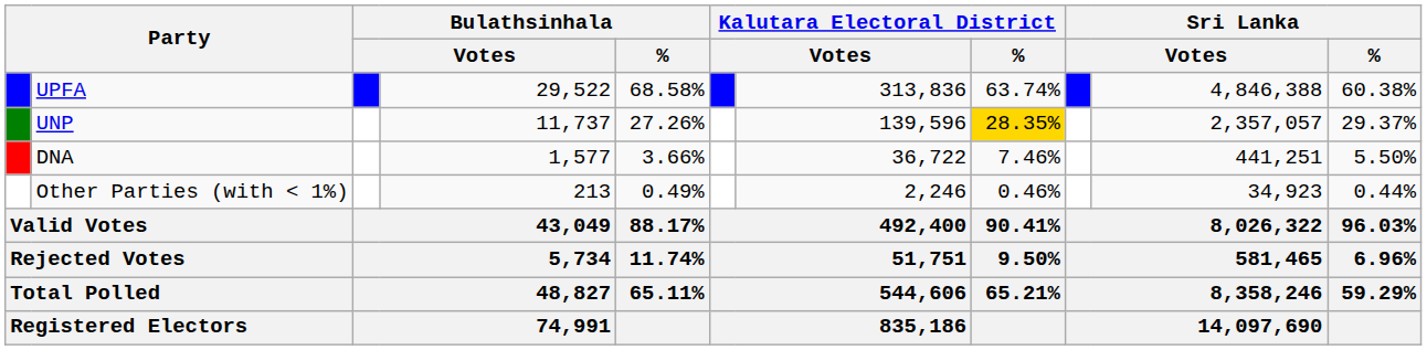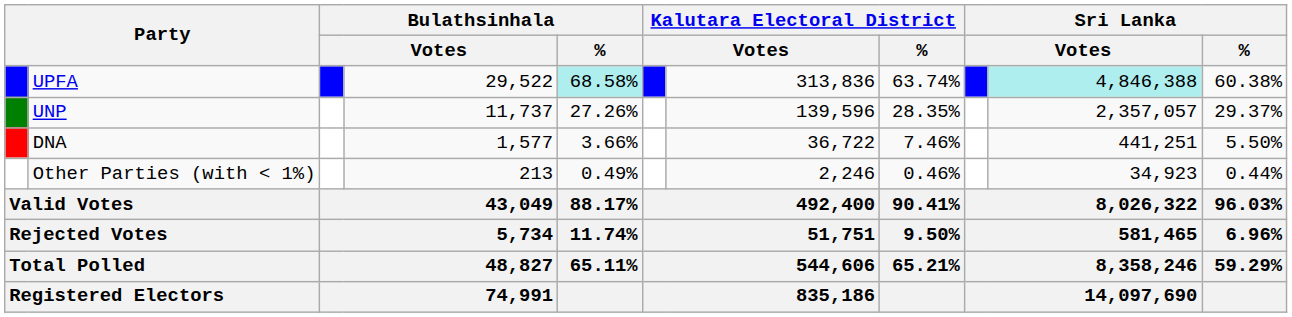UPFA | Bulathsinhala / %: no background -> paleturquoise background
UPFA | column 10: no background -> paleturquoise background
UNP | Kalutara Electoral District / %: gold background -> no background
